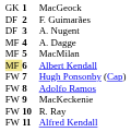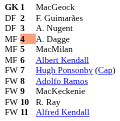MacGeock | column 1: normal -> bold
A. Dagge | column 2: no background -> lightsalmon background
Albert Kendall | column 1: khaki background -> no background
